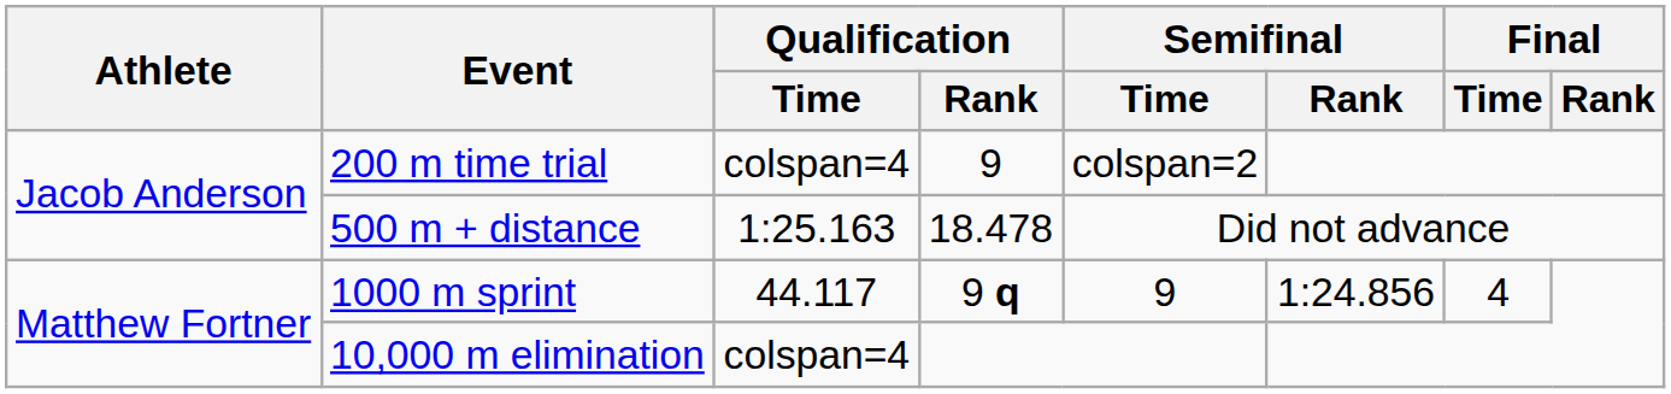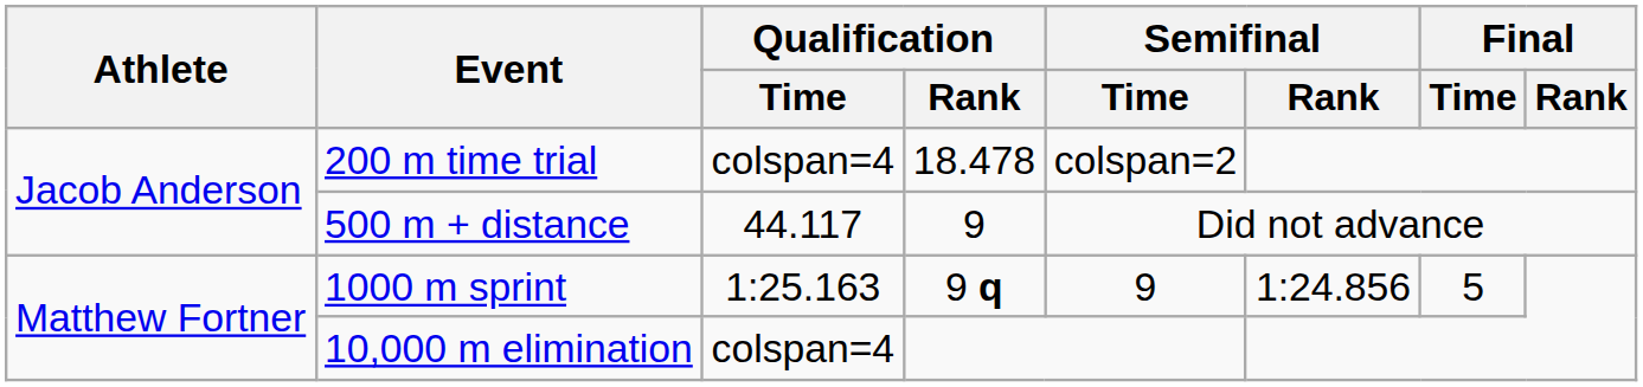200 m time trial | Qualification / Rank: 9 -> 18.478
500 m + distance | Qualification / Time: 1:25.163 -> 44.117
500 m + distance | Qualification / Rank: 18.478 -> 9
1000 m sprint | Qualification / Time: 44.117 -> 1:25.163
1000 m sprint | Final / Time: 4 -> 5
